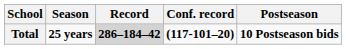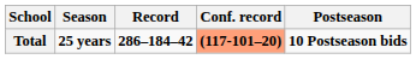row 2 | Record: lightgrey background -> no background
row 2 | Conf. record: no background -> lightsalmon background
